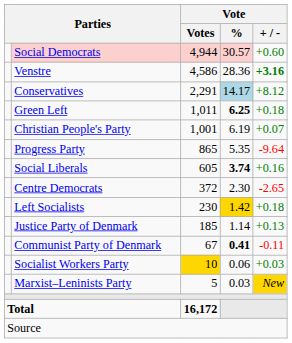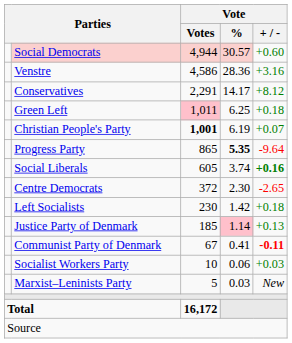Venstre | Vote / + / -: bold -> normal
Conservatives | Vote / %: lightblue background -> no background
Green Left | Vote / Votes: no background -> pink background
Green Left | Vote / %: bold -> normal
Christian People's Party | Vote / Votes: normal -> bold
Progress Party | Vote / %: normal -> bold
Social Liberals | Vote / %: bold -> normal
Social Liberals | Vote / + / -: normal -> bold
Left Socialists | Vote / %: gold background -> no background
Justice Party of Denmark | Vote / %: no background -> pink background
Communist Party of Denmark | Vote / %: bold -> normal
Communist Party of Denmark | Vote / + / -: normal -> bold
Socialist Workers Party | Vote / Votes: gold background -> no background
Marxist–Leninists Party | Vote / + / -: gold background -> no background
